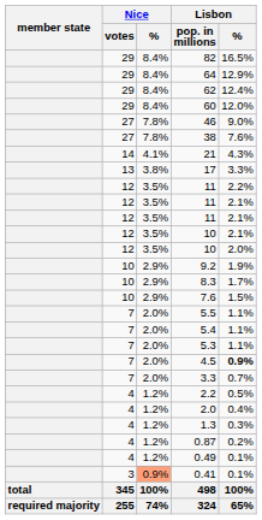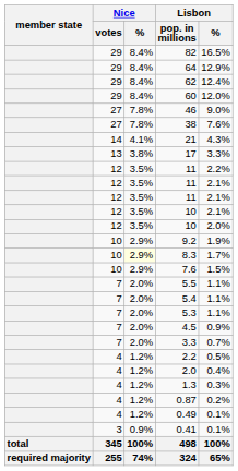8.3 | Nice / %: no background -> lightyellow background
4.5 | Lisbon / %: bold -> normal
0.41 | Nice / %: lightsalmon background -> no background
